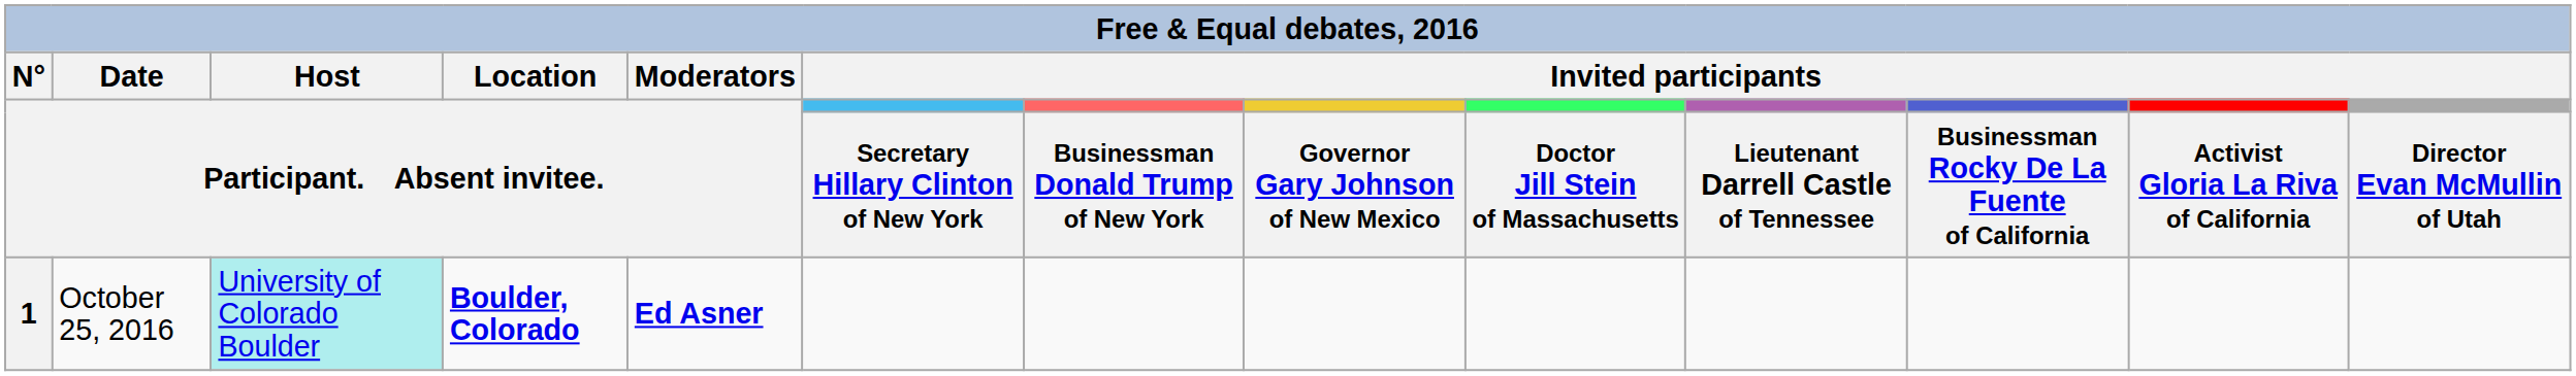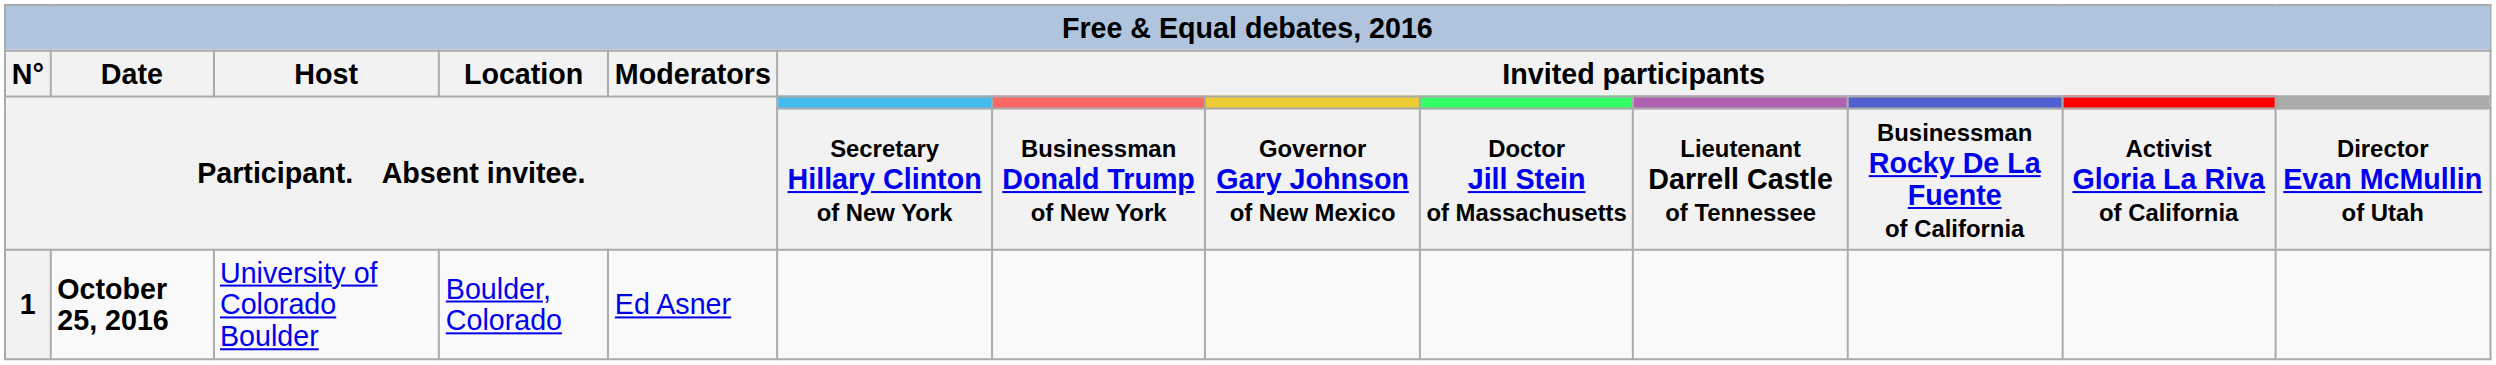1 | Date / Participant. Absent invitee.: normal -> bold
1 | Host / Participant. Absent invitee.: paleturquoise background -> no background
1 | Location / Participant. Absent invitee.: bold -> normal
1 | Moderators / Participant. Absent invitee.: bold -> normal
